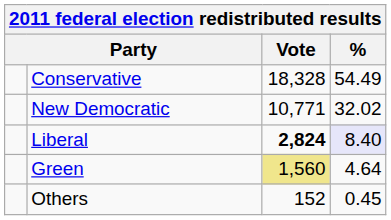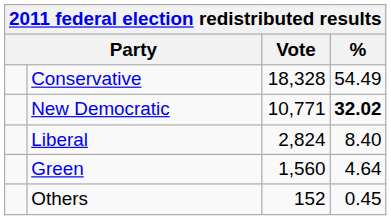New Democratic | %: normal -> bold
Liberal | Vote: bold -> normal
Liberal | %: lavender background -> no background
Green | Vote: khaki background -> no background
